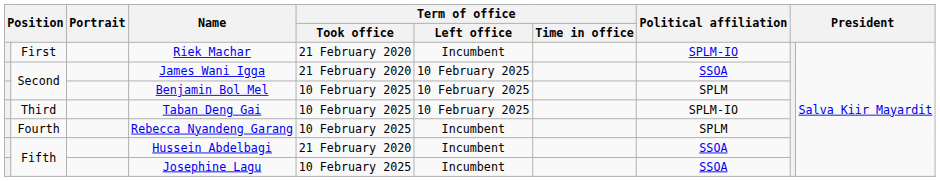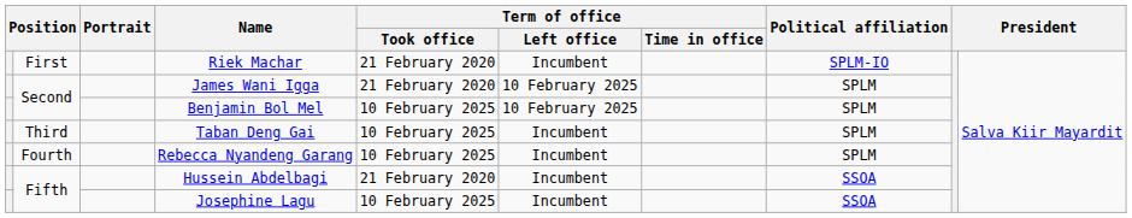James Wani Igga | Political affiliation: SSOA -> SPLM
Taban Deng Gai | Term of office / Left office: 10 February 2025 -> Incumbent
Taban Deng Gai | Political affiliation: SPLM-IO -> SPLM
